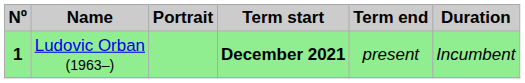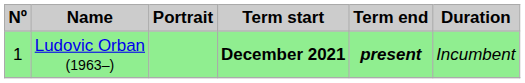Ludovic Orban (1963–) | Nº: bold -> normal
Ludovic Orban (1963–) | Term end: normal -> bold
